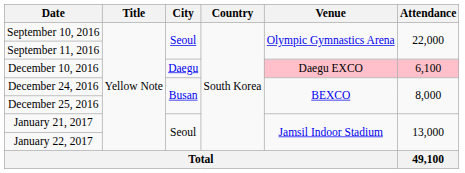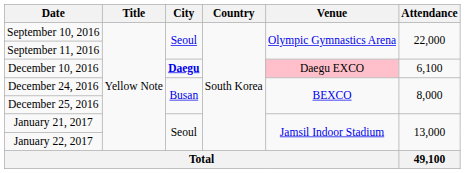December 10, 2016 | City: normal -> bold
December 10, 2016 | Attendance: pink background -> no background
